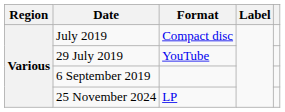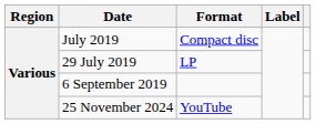29 July 2019 | Format: YouTube -> LP
25 November 2024 | Format: LP -> YouTube
